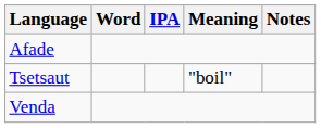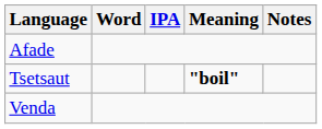Tsetsaut | Meaning: normal -> bold
